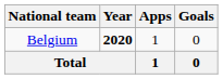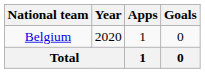Belgium | Year: bold -> normal
